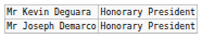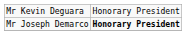Mr Joseph Demarco | column 2: normal -> bold
